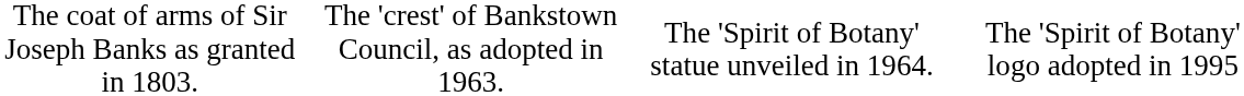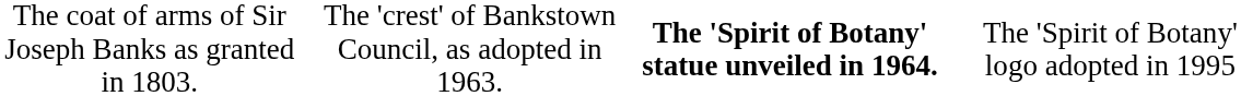The coat of arms of Sir Joseph Banks as granted in 1803. | column 3: normal -> bold
